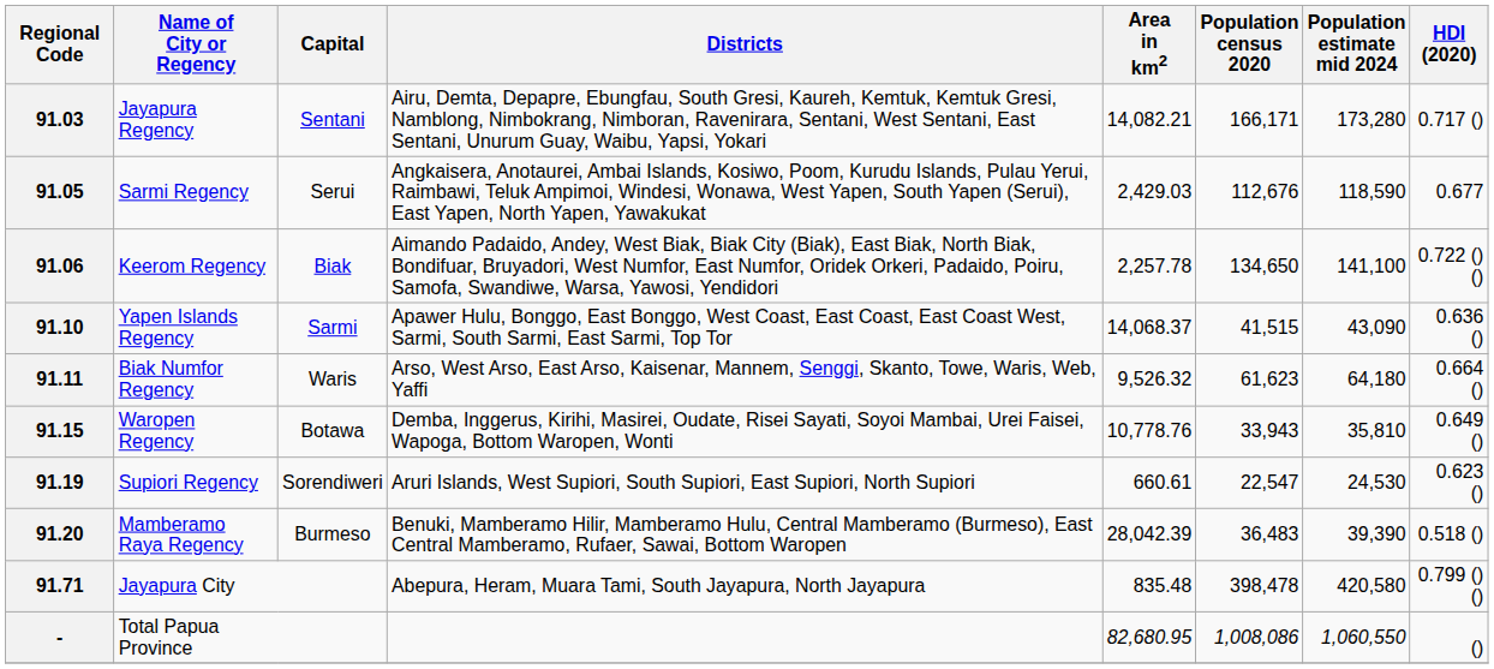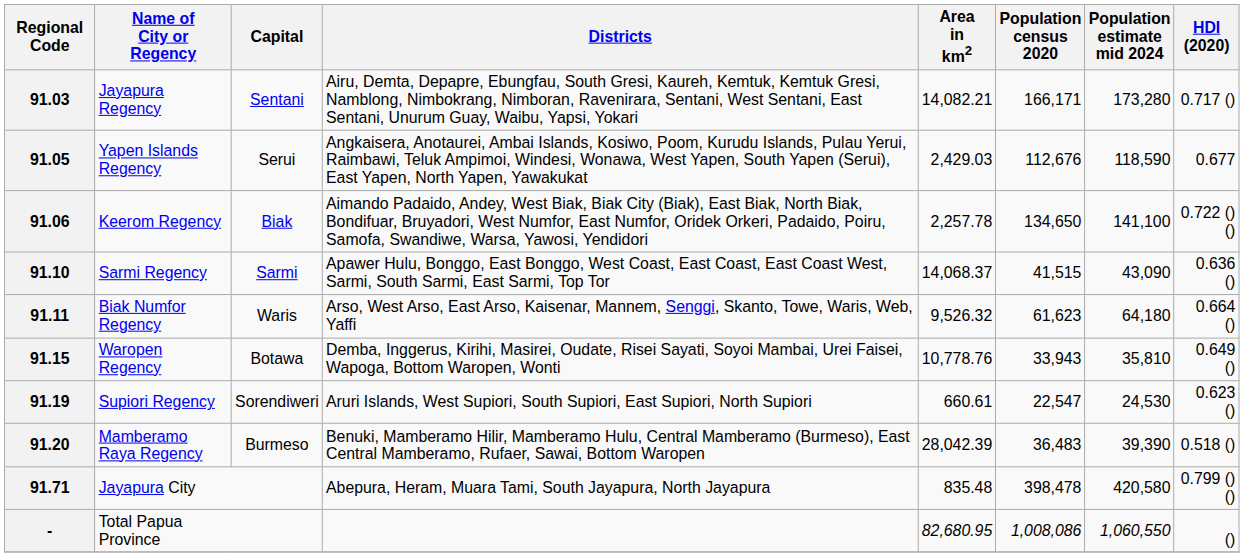91.05 | Name of City or Regency: Sarmi Regency -> Yapen Islands Regency
91.10 | Name of City or Regency: Yapen Islands Regency -> Sarmi Regency
